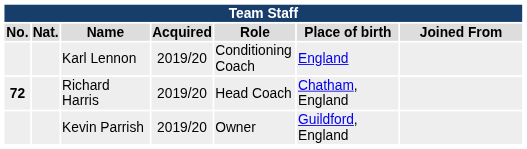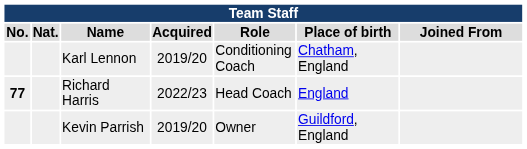Karl Lennon | Place of birth: England -> Chatham, England
Richard Harris | No.: 72 -> 77
Richard Harris | Acquired: 2019/20 -> 2022/23
Richard Harris | Place of birth: Chatham, England -> England
